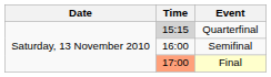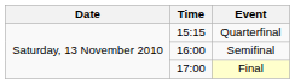Quarterfinal | Time: lightgrey background -> no background
Final | Time: lightsalmon background -> no background
